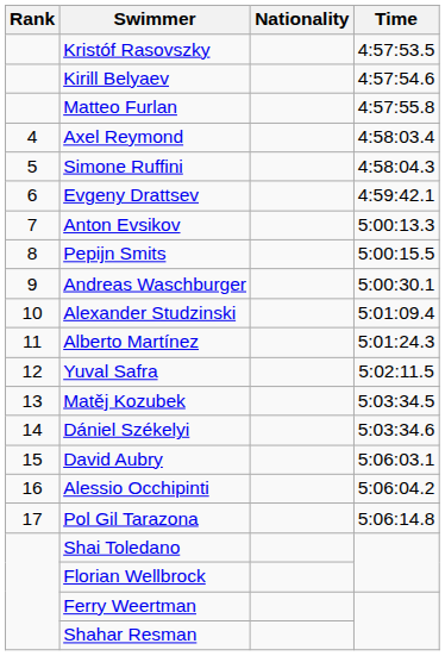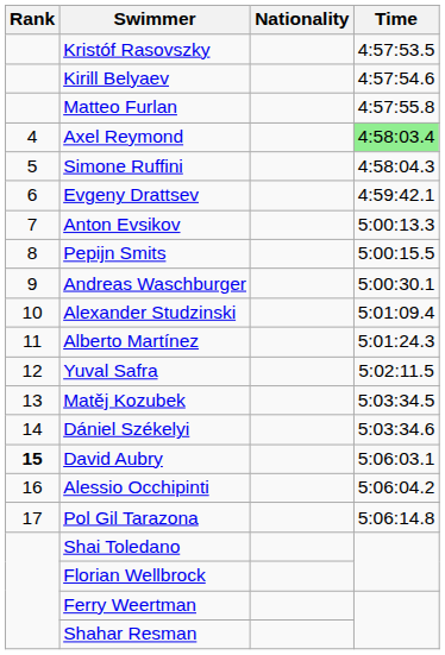Axel Reymond | Time: no background -> lightgreen background
David Aubry | Rank: normal -> bold
